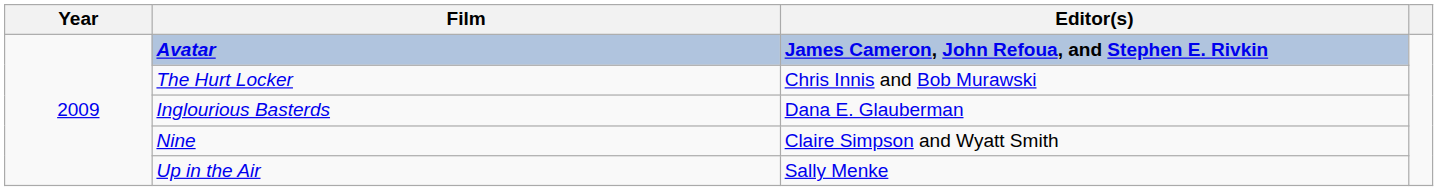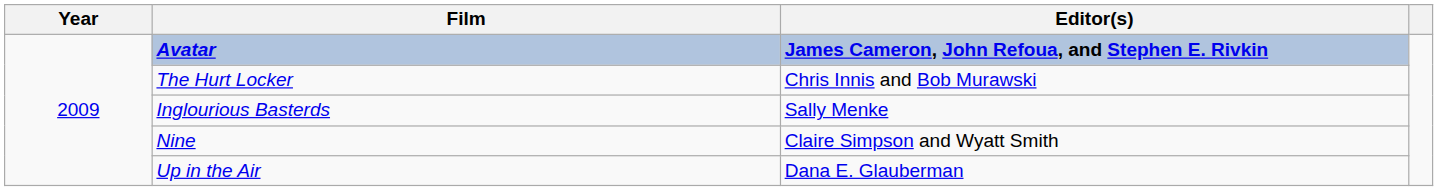Inglourious Basterds | Editor(s): Dana E. Glauberman -> Sally Menke
Up in the Air | Editor(s): Sally Menke -> Dana E. Glauberman
